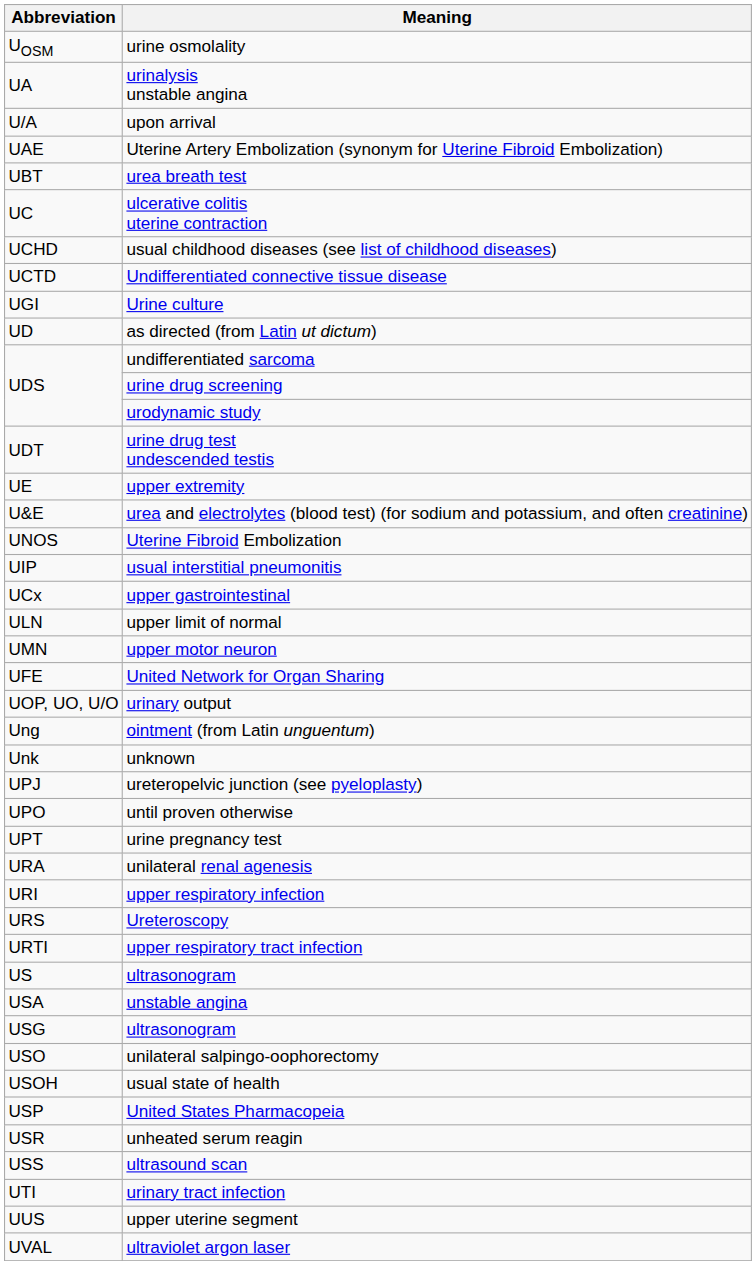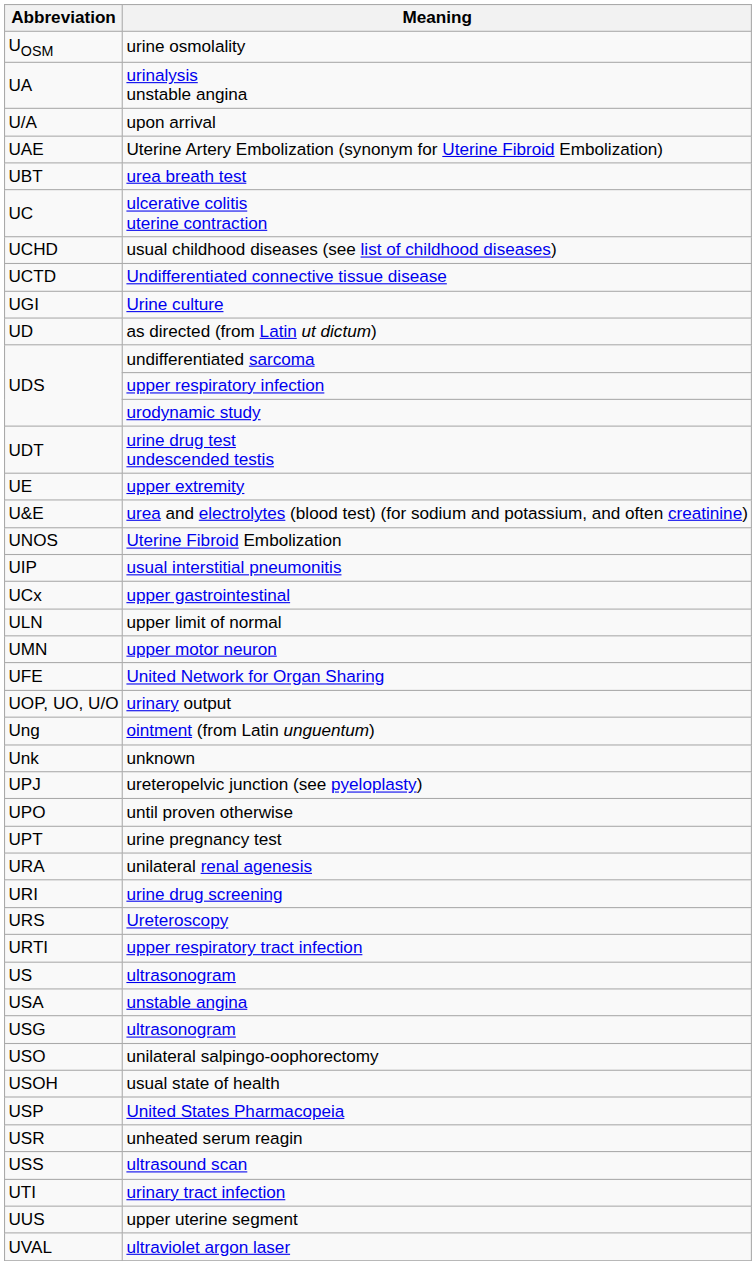row 13 | Meaning: urine drug screening -> upper respiratory infection
row 31 | Meaning: upper respiratory infection -> urine drug screening
